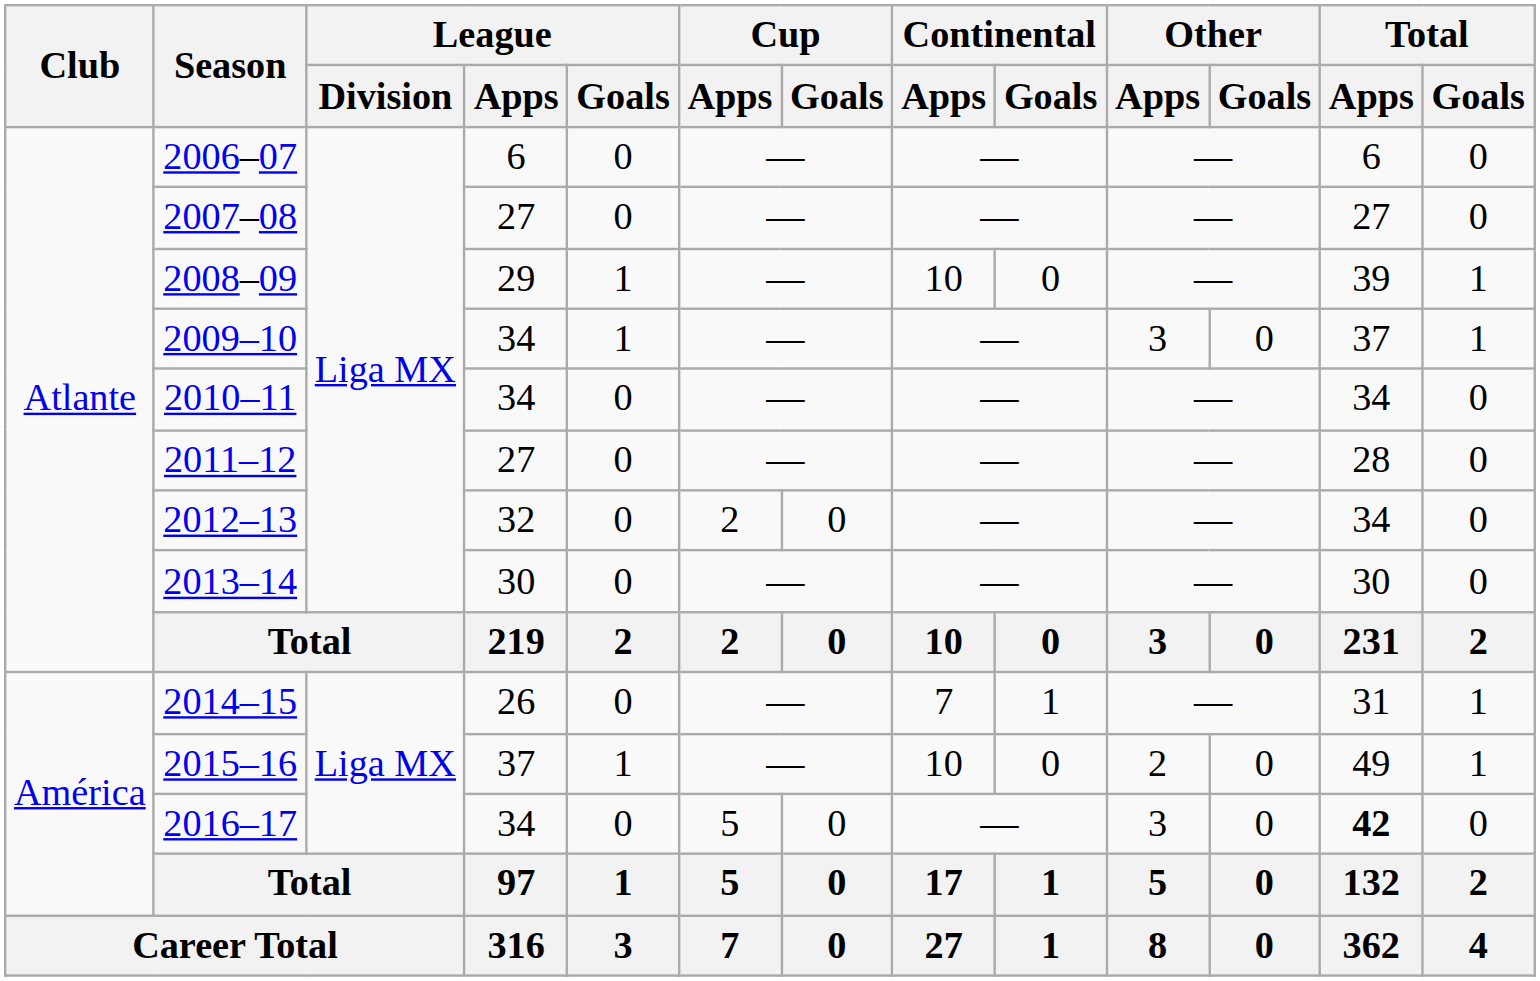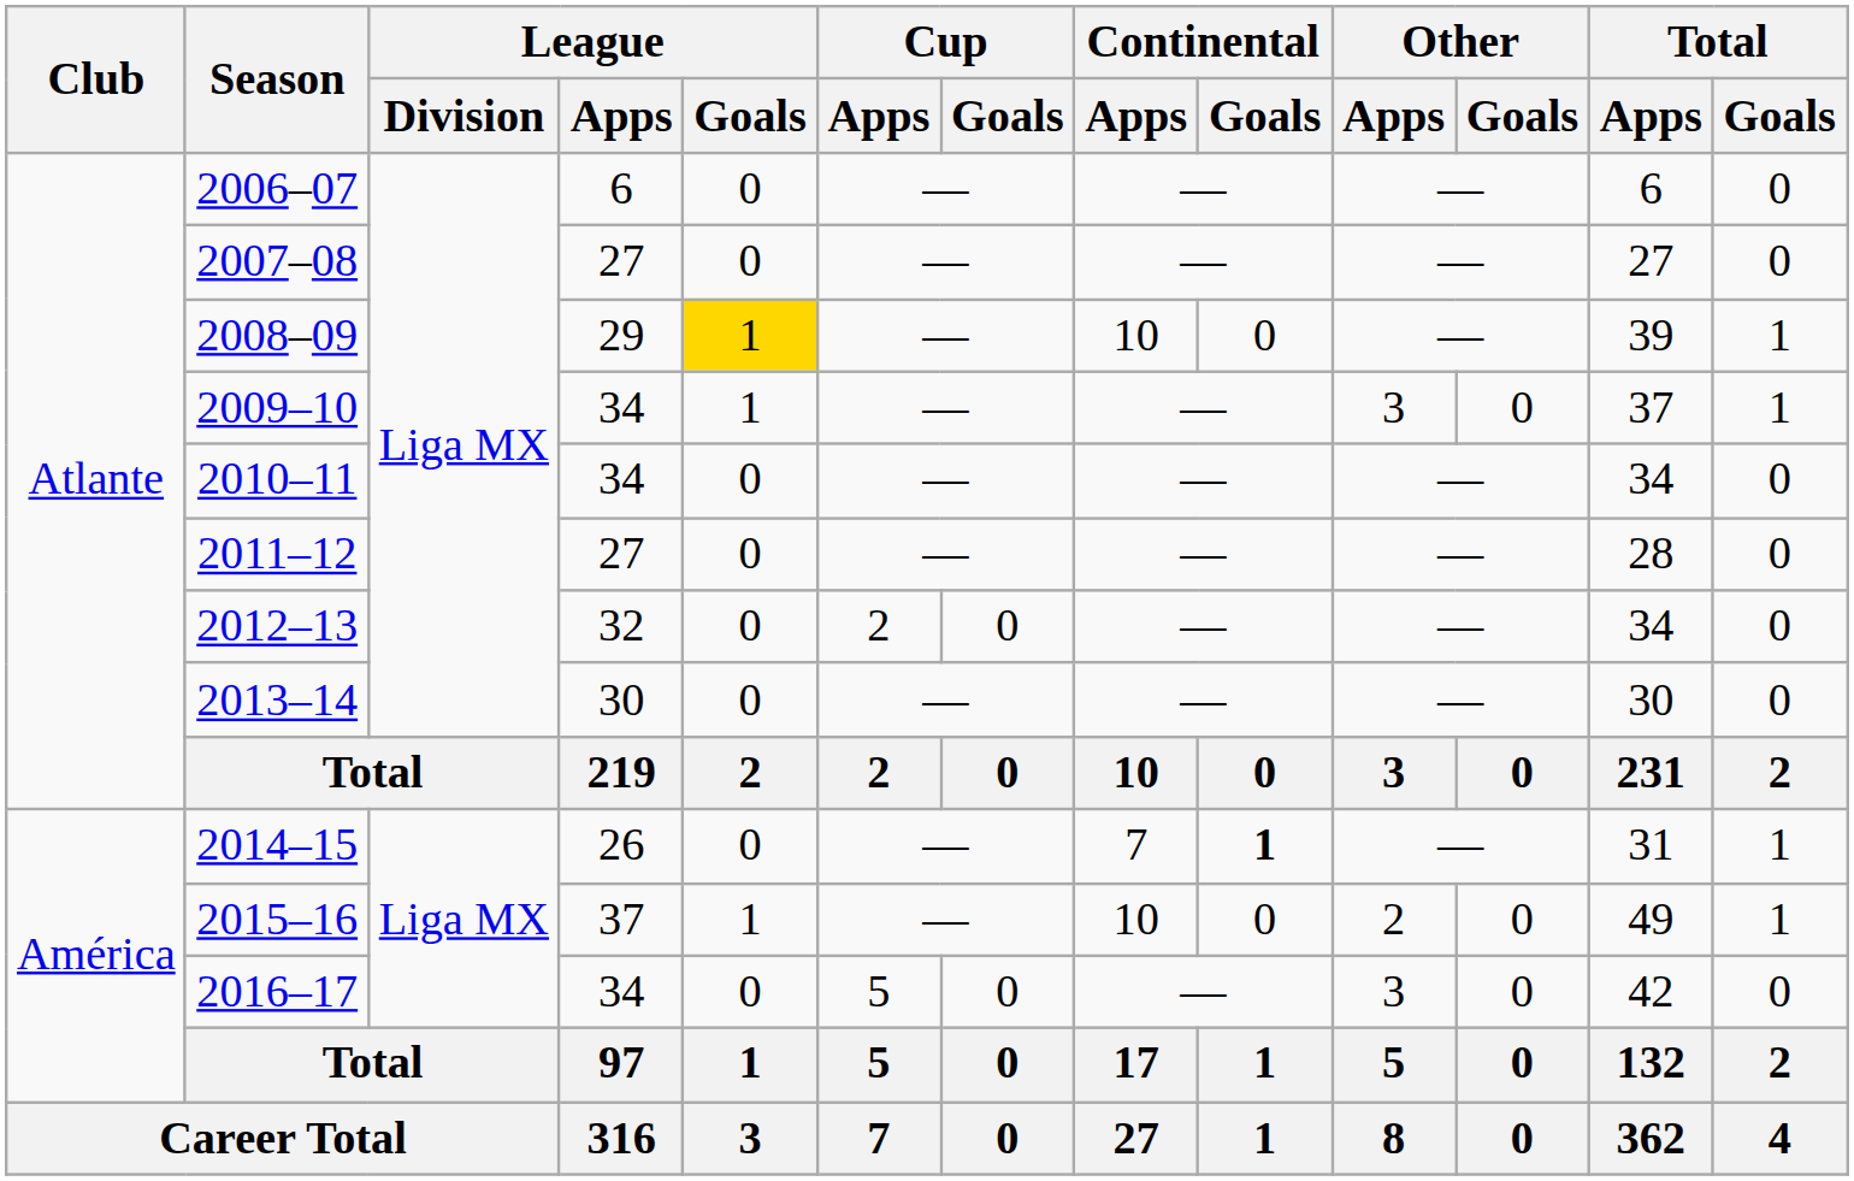2008–09 | League / Goals: no background -> gold background
2014–15 | Continental / Goals: normal -> bold
2016–17 | Total / Apps: bold -> normal
